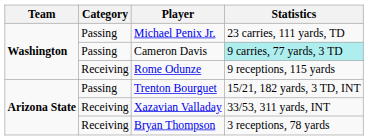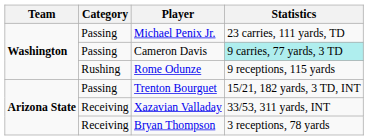Rome Odunze | Category: Receiving -> Rushing
